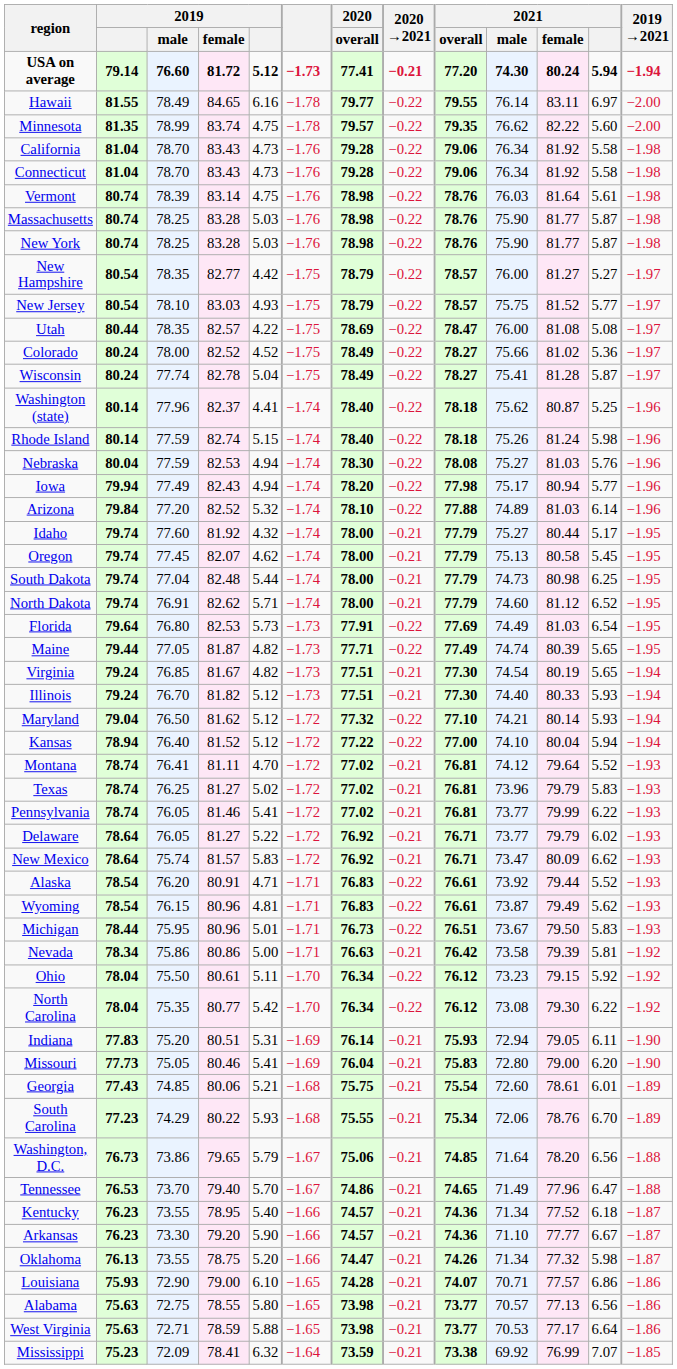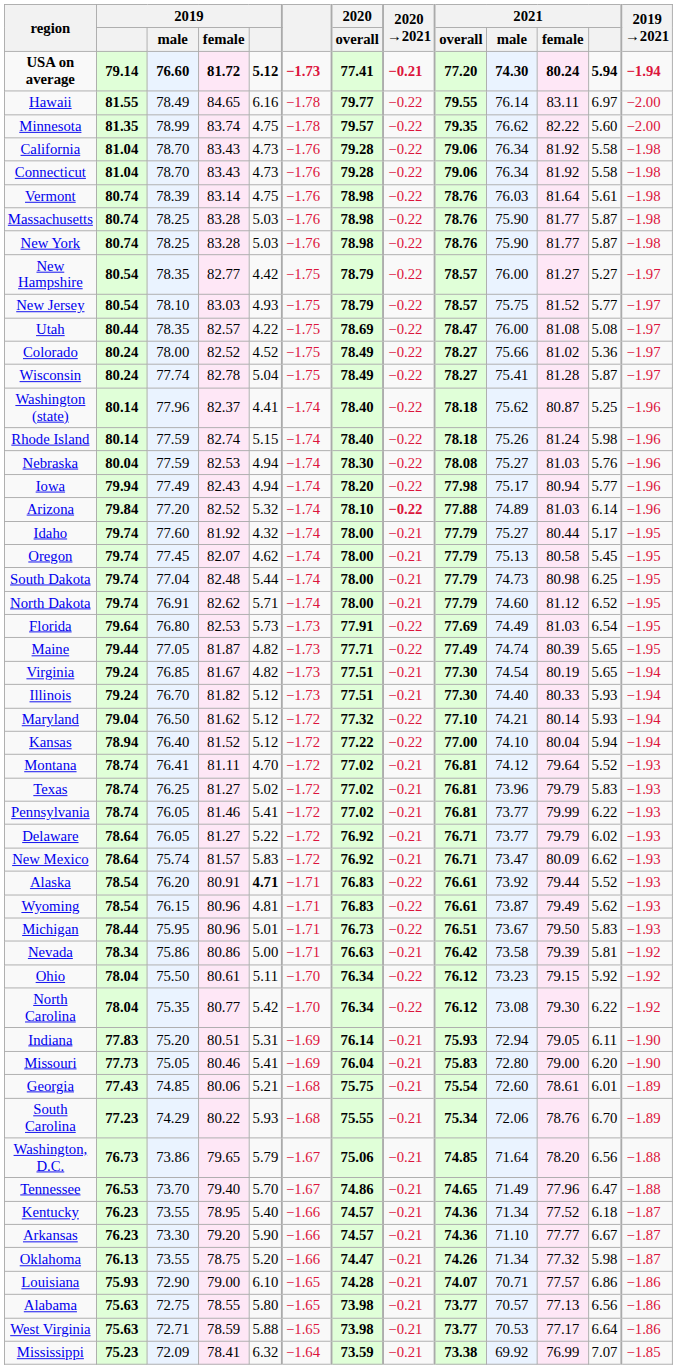Arizona | 2020 →2021: normal -> bold
Alaska | column 5: normal -> bold
